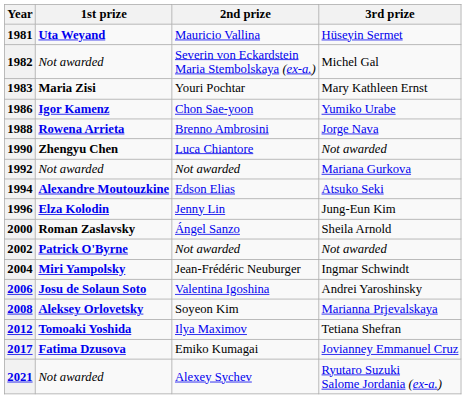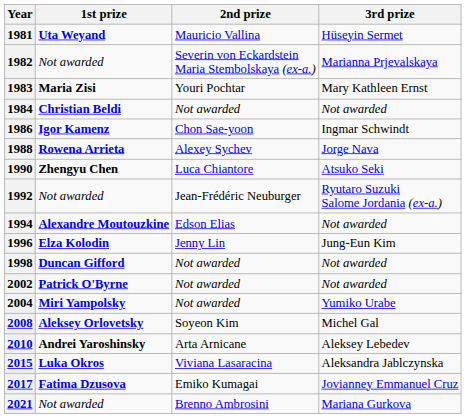1982 | 3rd prize: Michel Gal -> Marianna Prjevalskaya
+ row: 1984 | Christian Beldi | Not awarded | Not awarded
1986 | 3rd prize: Yumiko Urabe -> Ingmar Schwindt
1988 | 2nd prize: Brenno Ambrosini -> Alexey Sychev
1990 | 3rd prize: Not awarded -> Atsuko Seki
1992 | 2nd prize: Not awarded -> Jean-Frédéric Neuburger
1992 | 3rd prize: Mariana Gurkova -> Ryutaro Suzuki Salome Jordania (ex-a.)
1994 | 3rd prize: Atsuko Seki -> Not awarded
+ row: 1998 | Duncan Gifford | Not awarded | Not awarded
- row: 2000 | Roman Zaslavsky | Ángel Sanzo | Sheila Arnold
2004 | 2nd prize: Jean-Frédéric Neuburger -> Not awarded
2004 | 3rd prize: Ingmar Schwindt -> Yumiko Urabe
- row: 2006 | Josu de Solaun Soto | Valentina Igoshina | Andrei Yaroshinsky
2008 | 3rd prize: Marianna Prjevalskaya -> Michel Gal
+ row: 2010 | Andrei Yaroshinsky | Arta Arnicane | Aleksey Lebedev
- row: 2012 | Tomoaki Yoshida | Ilya Maximov | Tetiana Shefran
+ row: 2015 | Luka Okros | Viviana Lasaracina | Aleksandra Jablczynska
2021 | 2nd prize: Alexey Sychev -> Brenno Ambrosini
2021 | 3rd prize: Ryutaro Suzuki Salome Jordania (ex-a.) -> Mariana Gurkova
